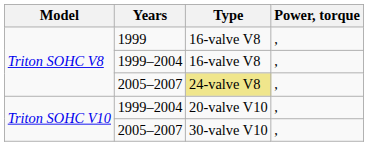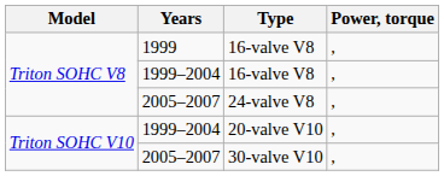24-valve V8 | Type: khaki background -> no background
